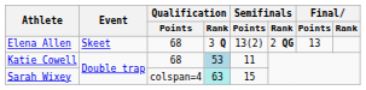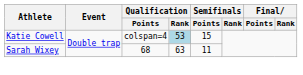- row: Elena Allen | Skeet | 68 | 3 Q | 13(2) | 2 QG | 13
Katie Cowell | Qualification / Points: 68 -> colspan=4
Katie Cowell | Semifinals / Points: 11 -> 15
Sarah Wixey | Qualification / Points: colspan=4 -> 68
Sarah Wixey | Qualification / Rank: paleturquoise background -> no background
Sarah Wixey | Semifinals / Points: 15 -> 11
